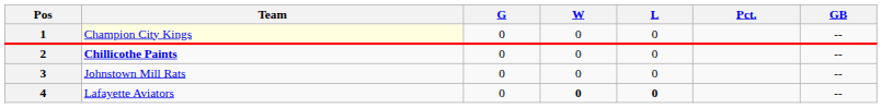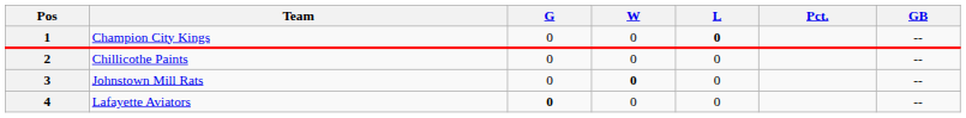1 | Team: lightyellow background -> no background
1 | L: normal -> bold
2 | Team: bold -> normal
3 | W: normal -> bold
4 | G: normal -> bold
4 | W: bold -> normal
4 | L: bold -> normal
